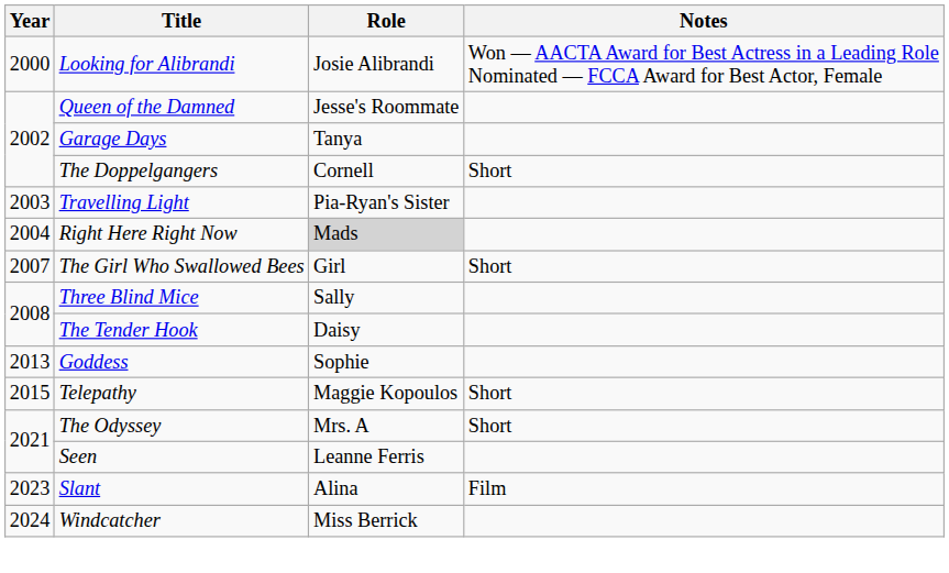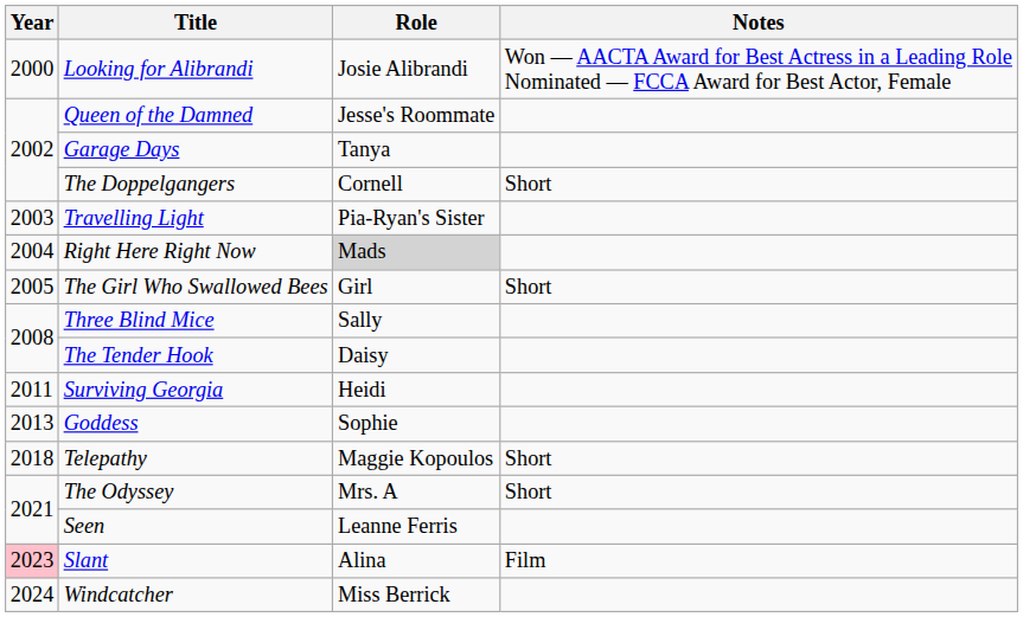The Girl Who Swallowed Bees | Year: 2007 -> 2005
+ row: 2011 | Surviving Georgia | Heidi
Telepathy | Year: 2015 -> 2018
Slant | Year: no background -> pink background
